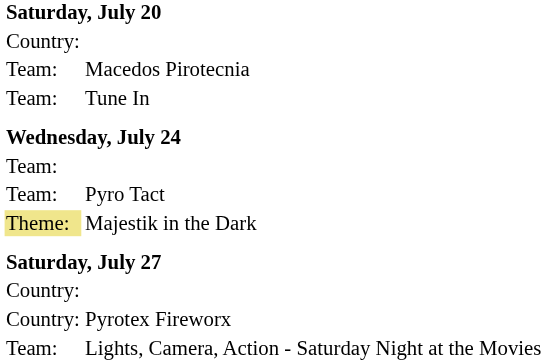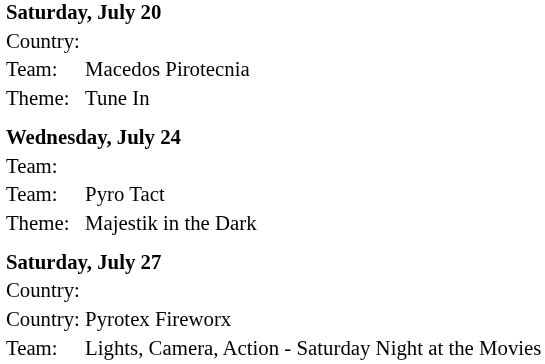row 4 | column 1: Team: -> Theme:
row 8 | column 1: khaki background -> no background
